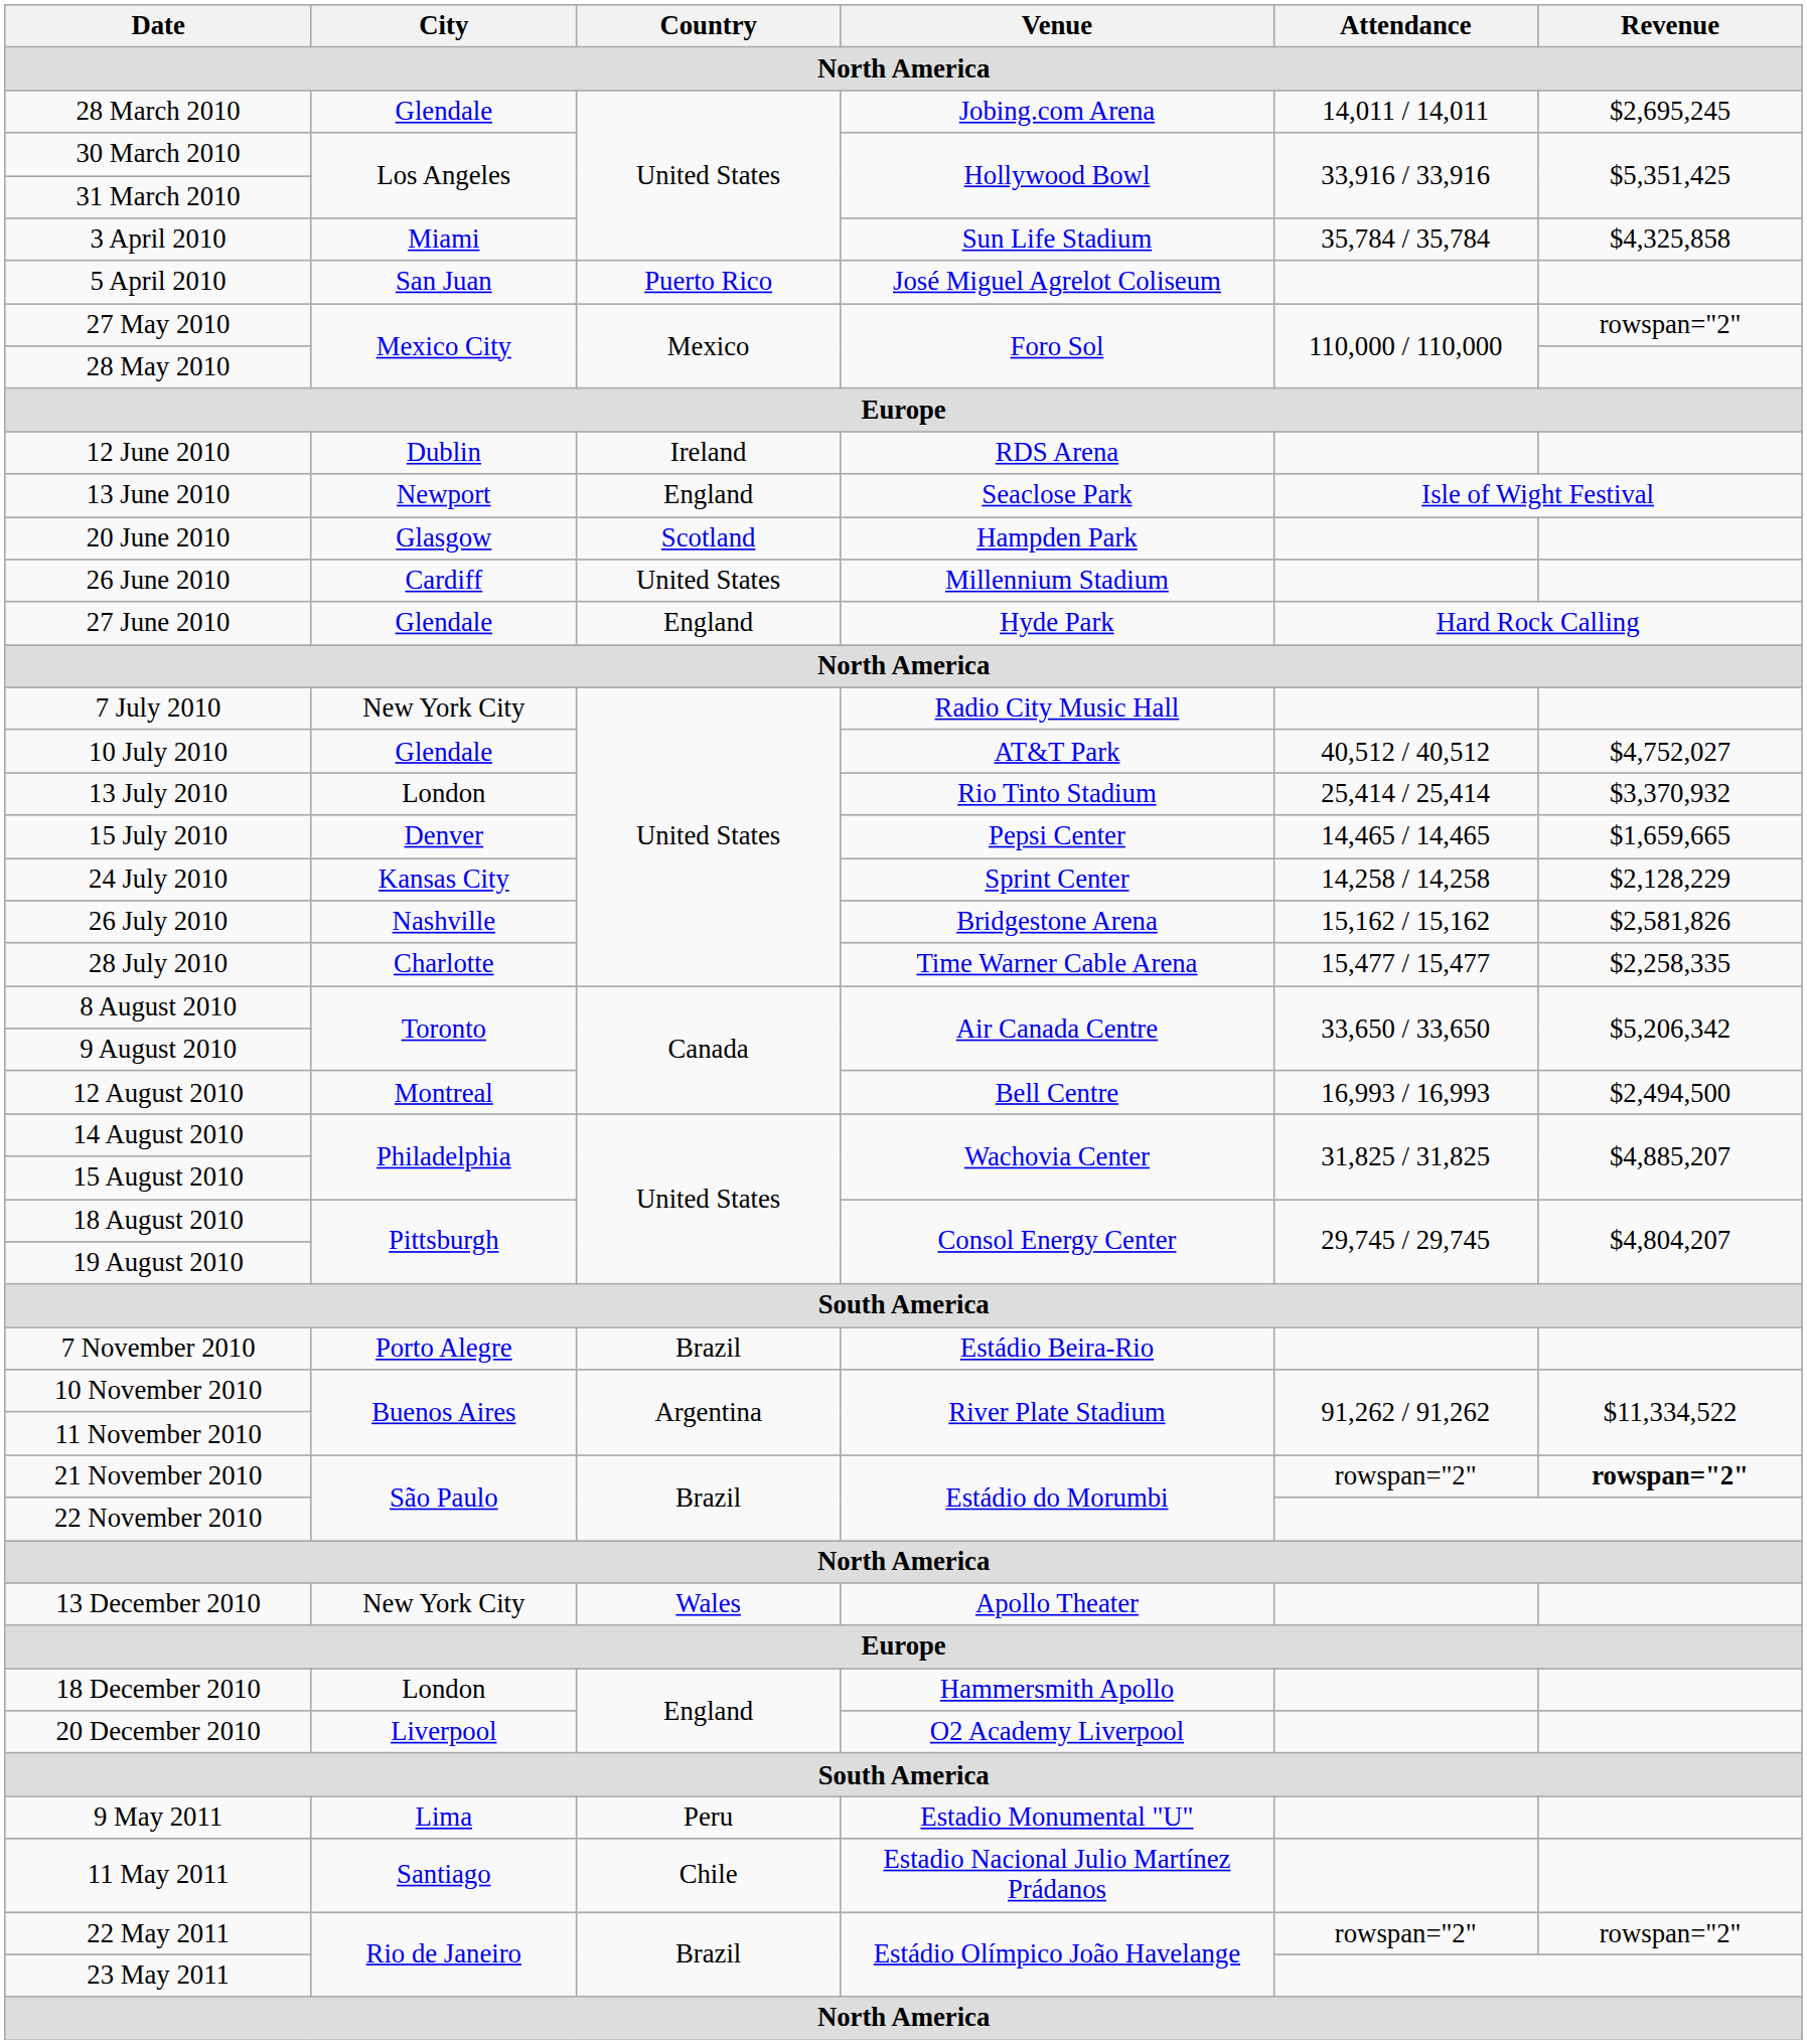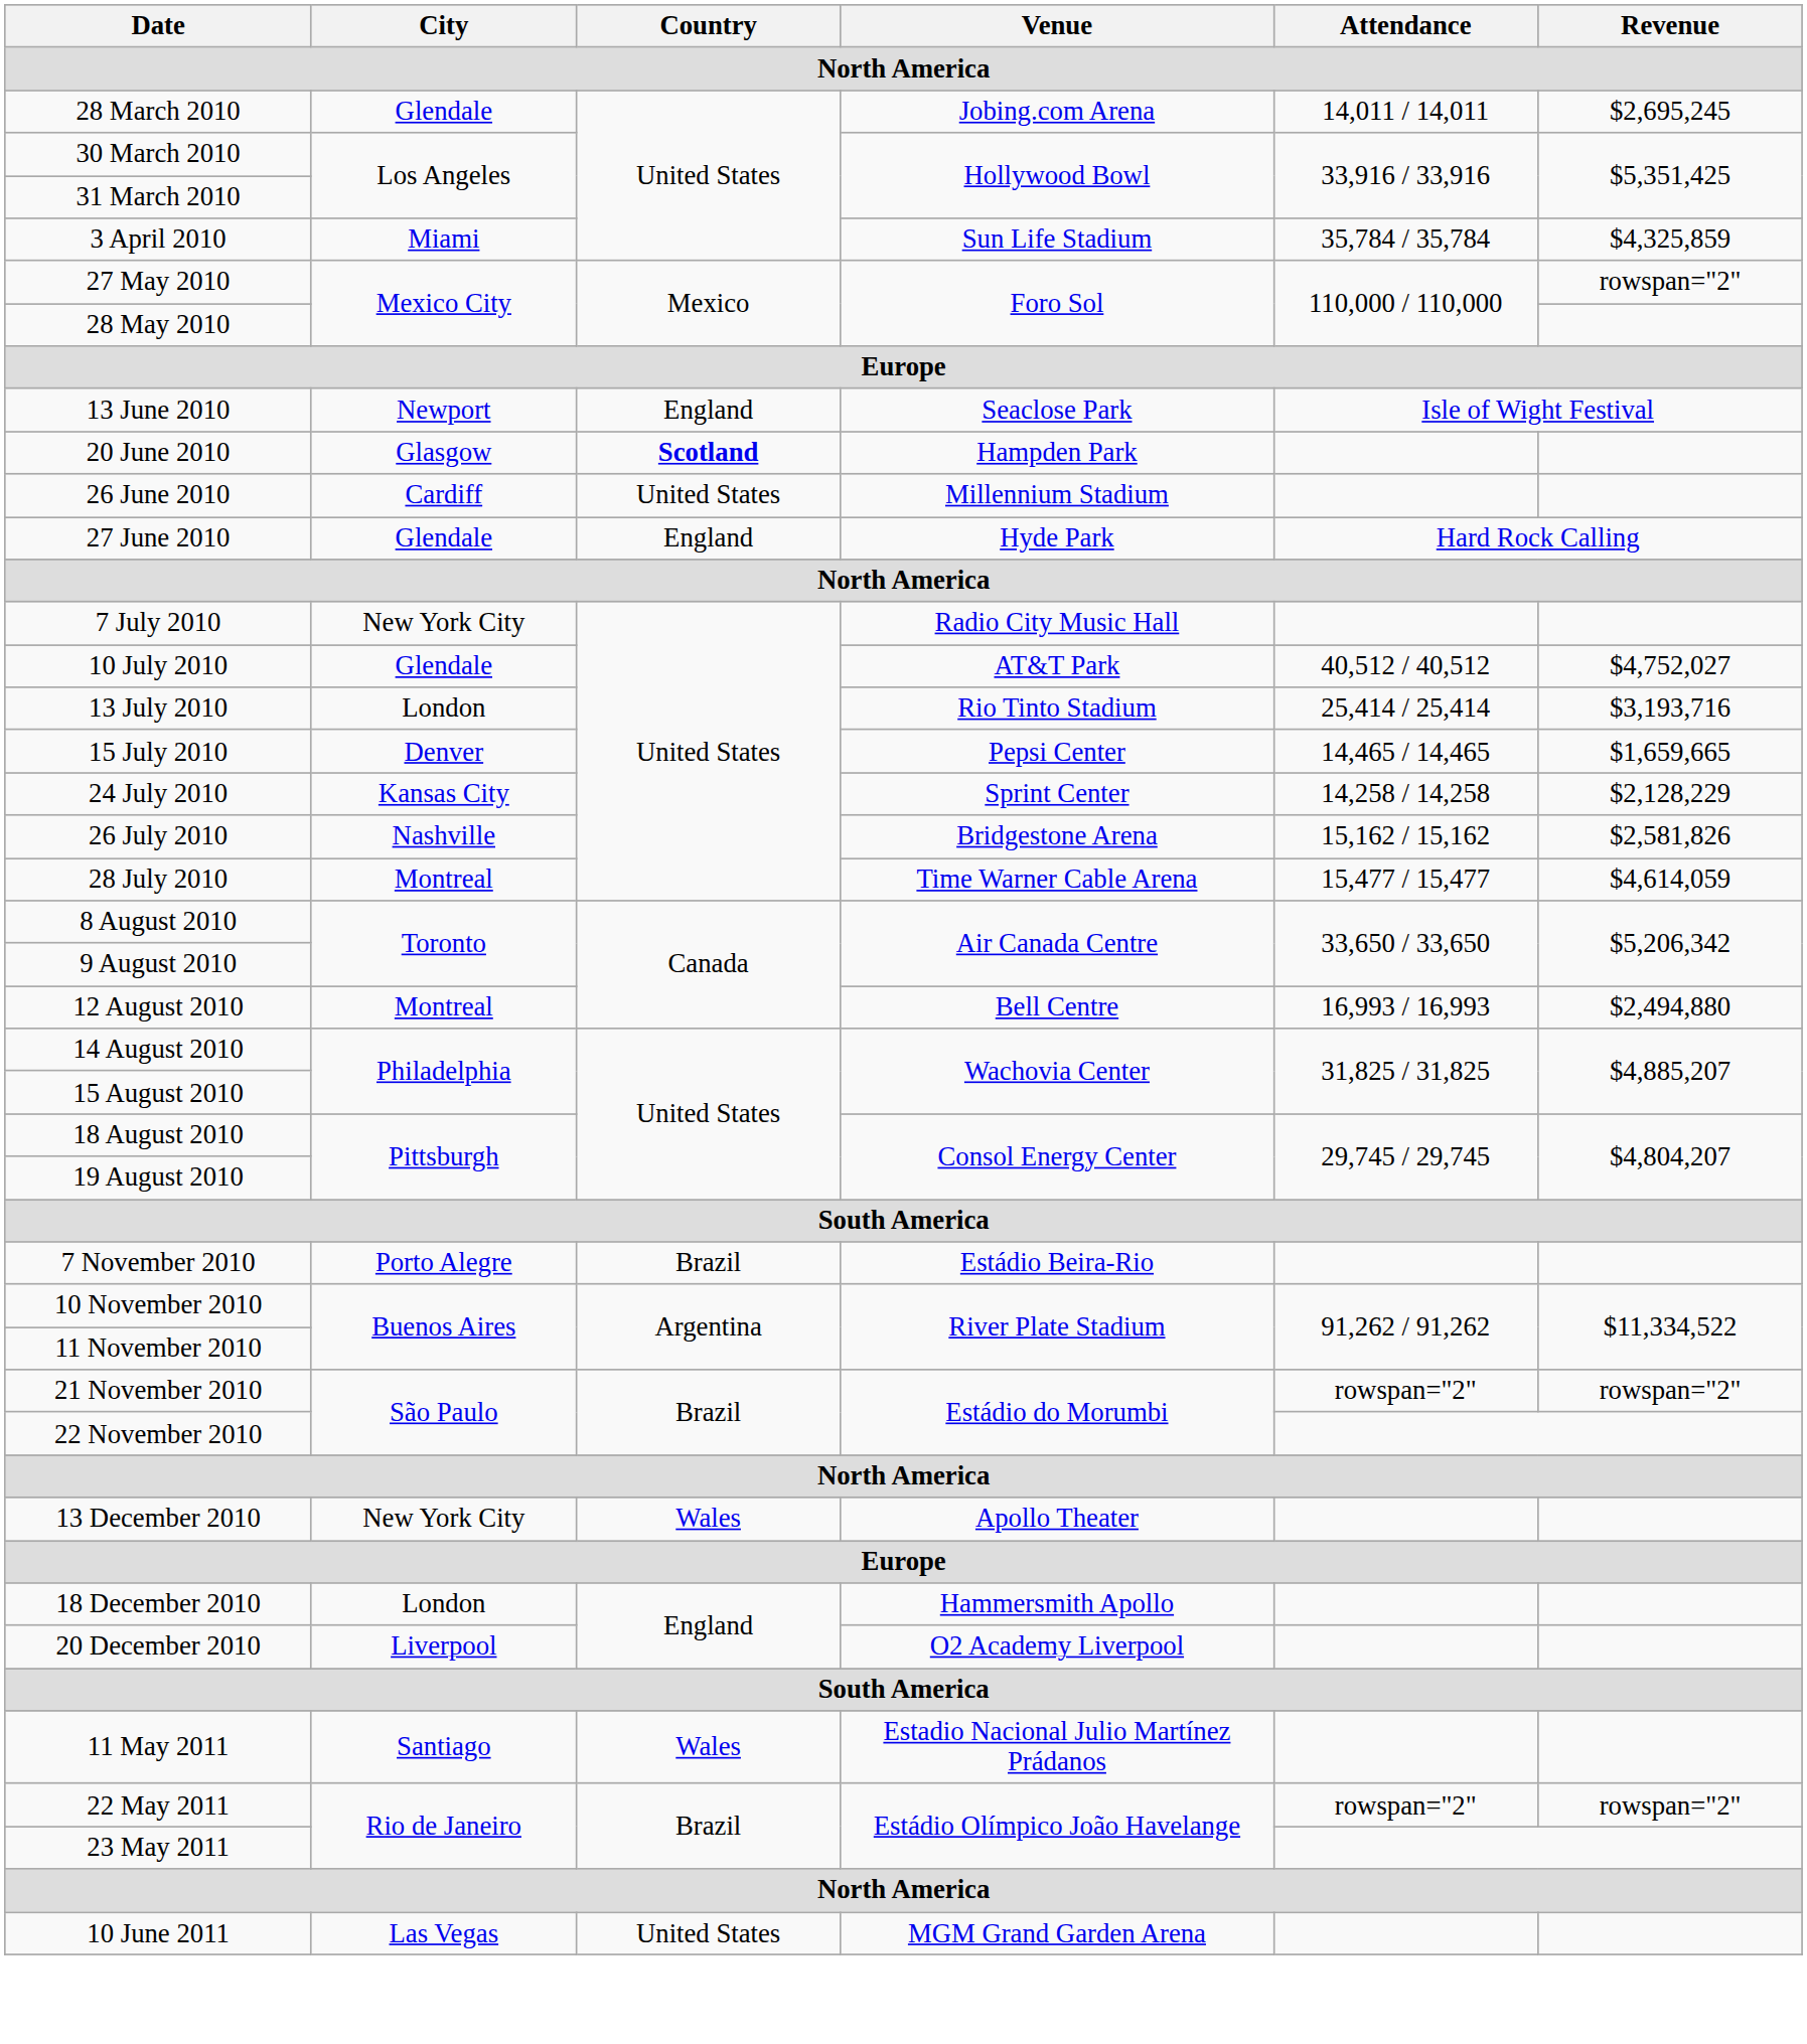3 April 2010 | Revenue: $4,325,858 -> $4,325,859
- row: 5 April 2010 | San Juan | Puerto Rico | José Miguel Agrelot Coliseum
- row: 12 June 2010 | Dublin | Ireland | RDS Arena
20 June 2010 | Country: normal -> bold
13 July 2010 | Revenue: $3,370,932 -> $3,193,716
28 July 2010 | City: Charlotte -> Montreal
28 July 2010 | Revenue: $2,258,335 -> $4,614,059
12 August 2010 | Revenue: $2,494,500 -> $2,494,880
21 November 2010 | Revenue: bold -> normal
- row: 9 May 2011 | Lima | Peru | Estadio Monumental "U"
11 May 2011 | Country: Chile -> Wales
+ row: 10 June 2011 | Las Vegas | United States | MGM Grand Garden Arena
